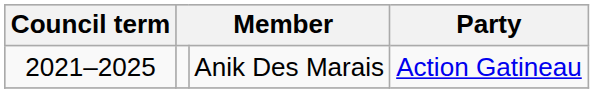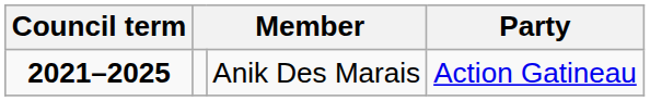Anik Des Marais | Council term: normal -> bold
